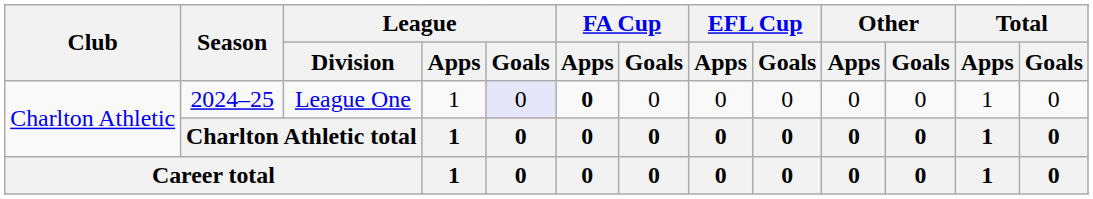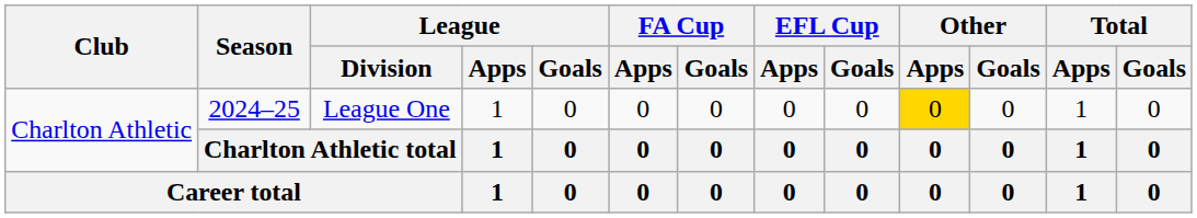Charlton Athletic / League One | League / Goals: lavender background -> no background
Charlton Athletic / League One | FA Cup / Apps: bold -> normal
Charlton Athletic / League One | Other / Apps: no background -> gold background
